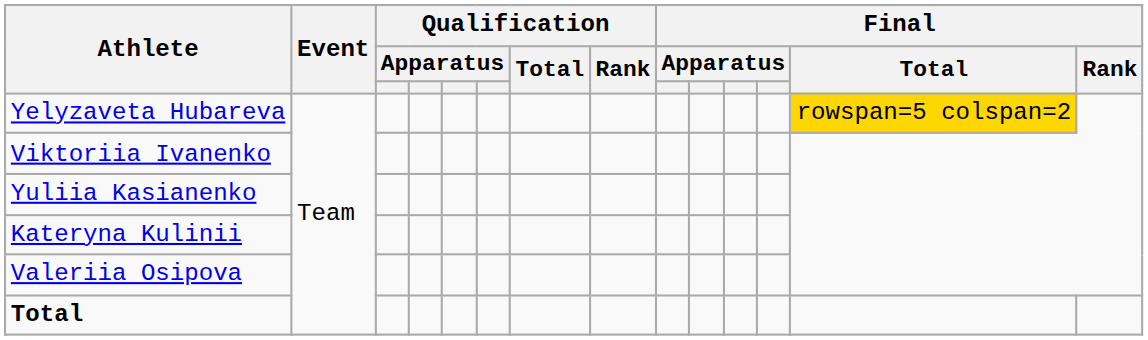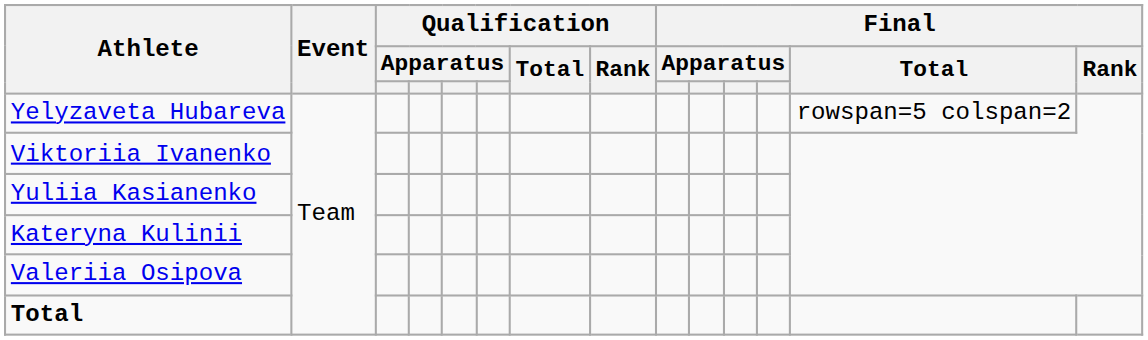Yelyzaveta Hubareva | Final / Total: gold background -> no background
